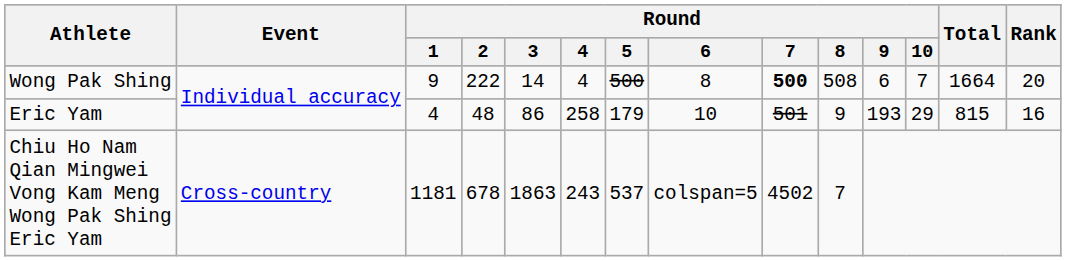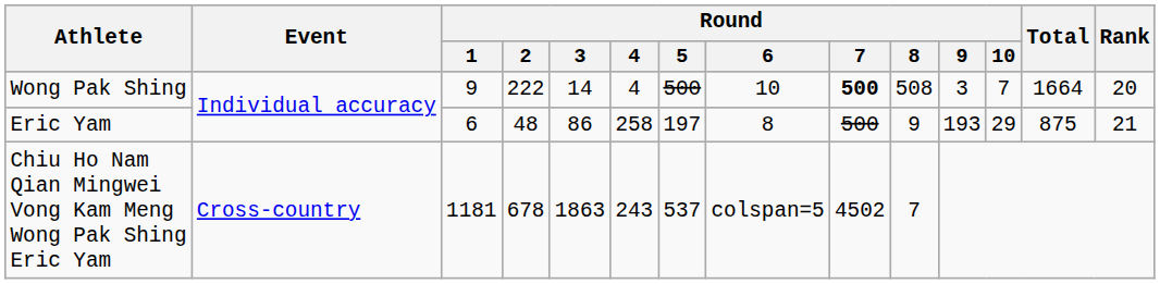Wong Pak Shing | Round / 6: 8 -> 10
Wong Pak Shing | Round / 9: 6 -> 3
Eric Yam | Round / 1: 4 -> 6
Eric Yam | Round / 5: 179 -> 197
Eric Yam | Round / 6: 10 -> 8
Eric Yam | Round / 7: 501 -> 500
Eric Yam | Total: 815 -> 875
Eric Yam | Rank: 16 -> 21
